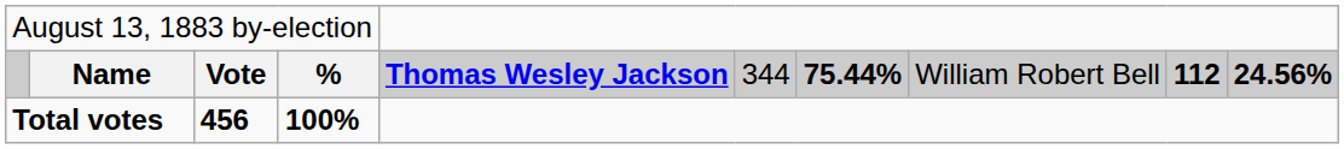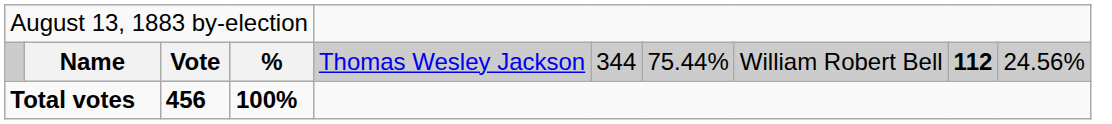row 2 | column 5: bold -> normal
row 2 | column 7: bold -> normal
row 2 | column 10: bold -> normal
